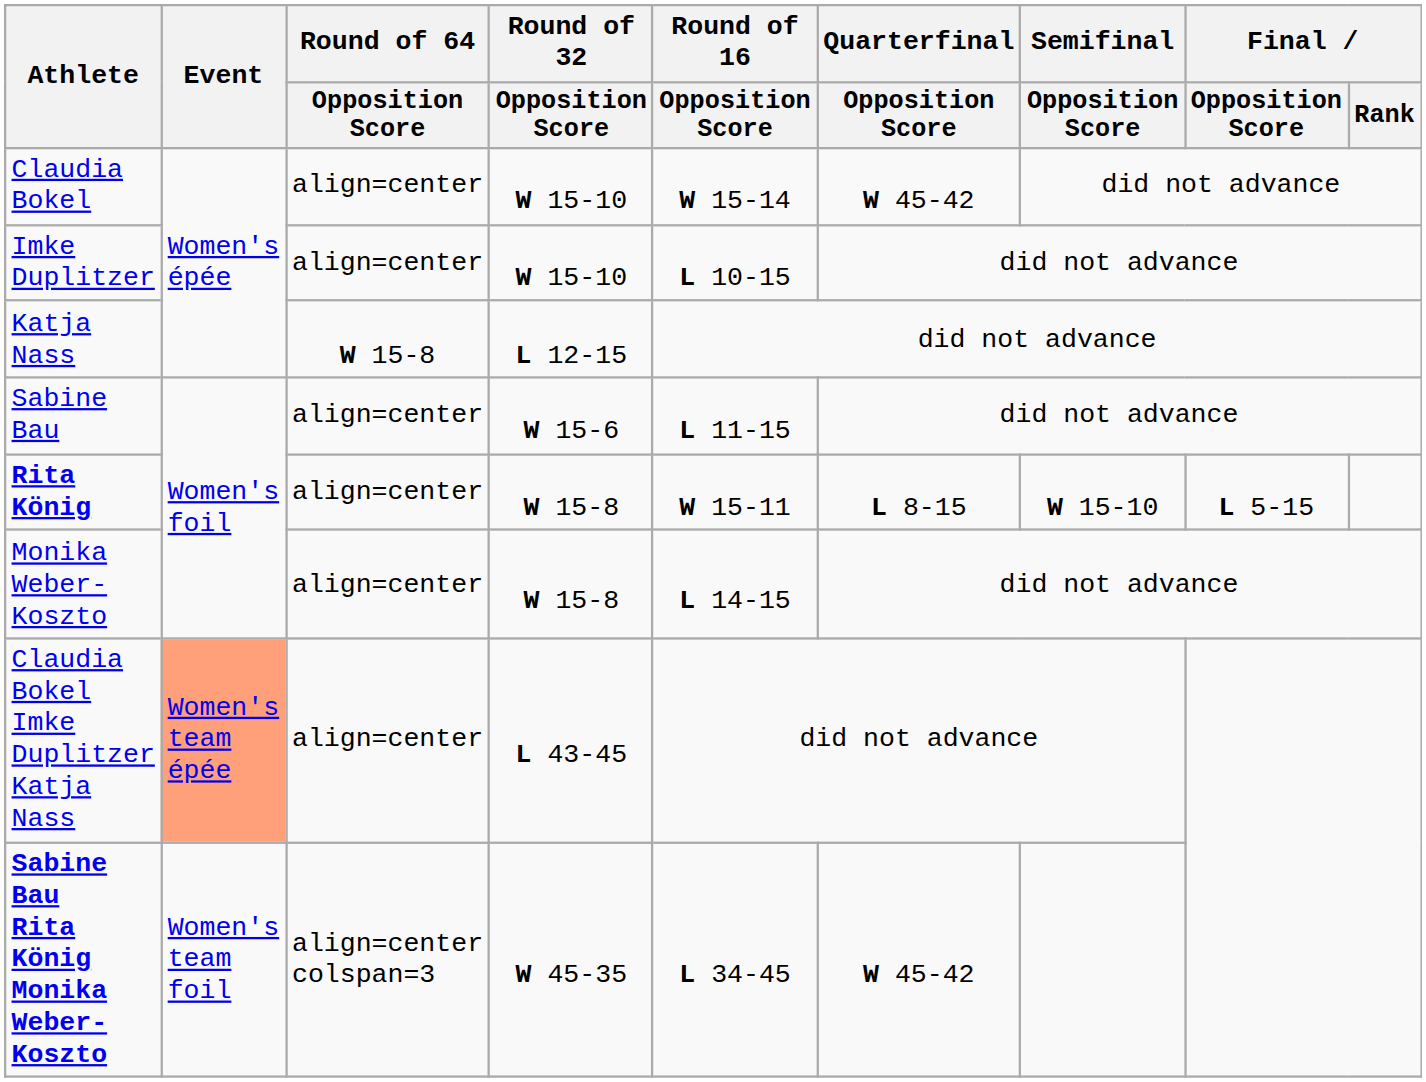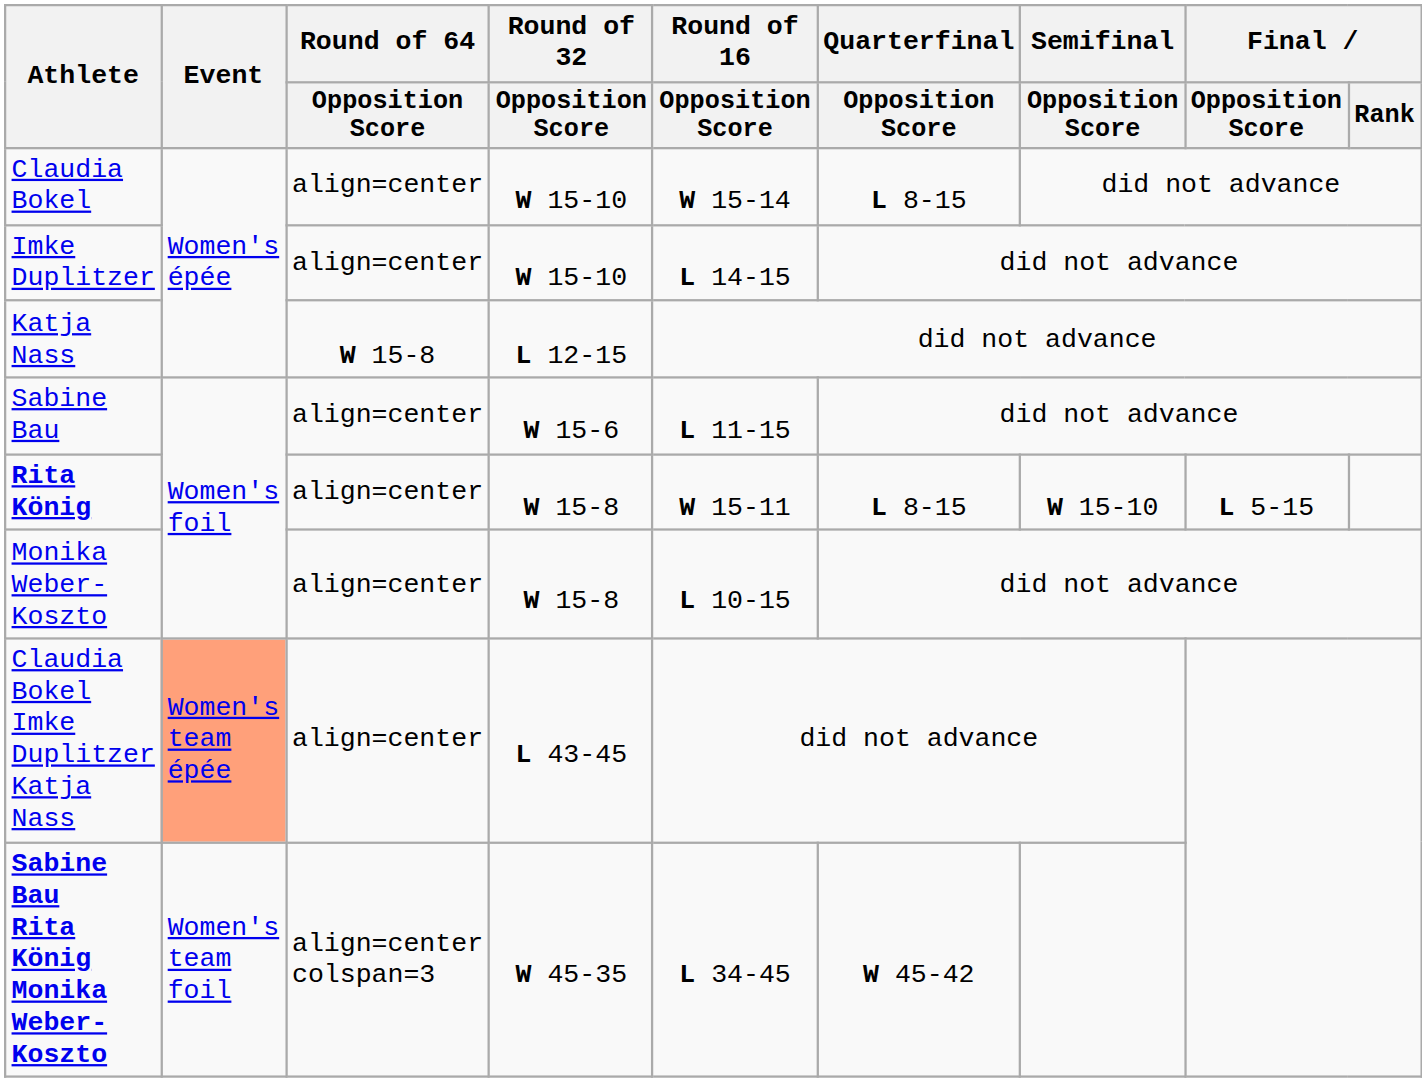Claudia Bokel | Quarterfinal / Opposition Score: W 45-42 -> L 8-15
Imke Duplitzer | Round of 16 / Opposition Score: L 10-15 -> L 14-15
Monika Weber-Koszto | Round of 16 / Opposition Score: L 14-15 -> L 10-15
